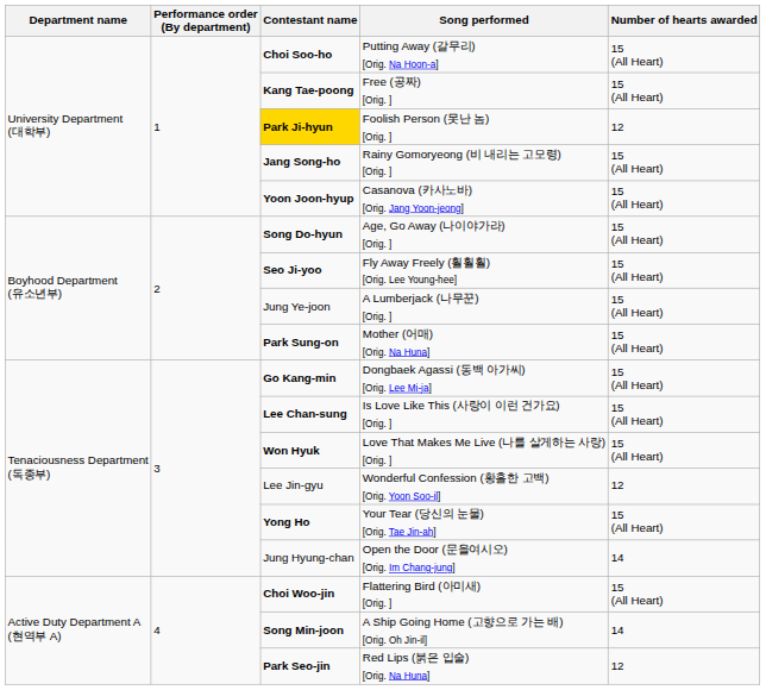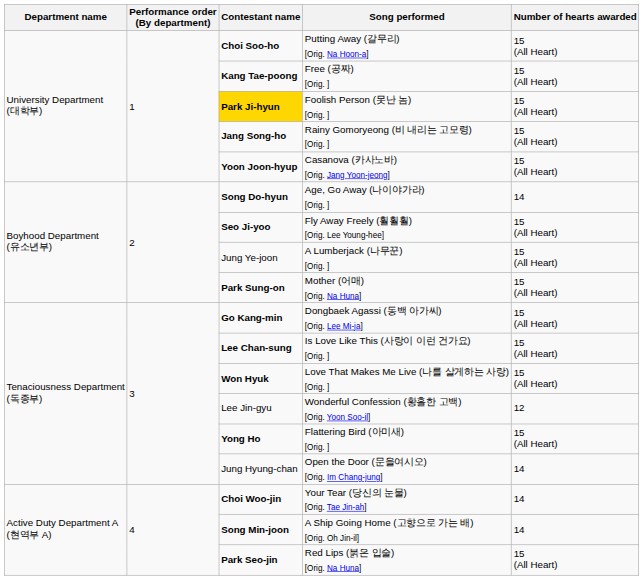Park Ji-hyun | Number of hearts awarded: 12 -> 15 (All Heart)
Song Do-hyun | Number of hearts awarded: 15 (All Heart) -> 14
Yong Ho | Song performed: Your Tear (당신의 눈물) [Orig. Tae Jin-ah] -> Flattering Bird (아미새) [Orig. ]
Choi Woo-jin | Song performed: Flattering Bird (아미새) [Orig. ] -> Your Tear (당신의 눈물) [Orig. Tae Jin-ah]
Choi Woo-jin | Number of hearts awarded: 15 (All Heart) -> 14
Park Seo-jin | Number of hearts awarded: 12 -> 15 (All Heart)
